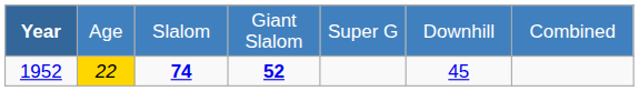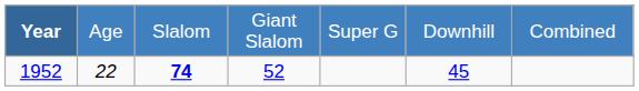1952 | column 2: gold background -> no background
1952 | column 4: bold -> normal
